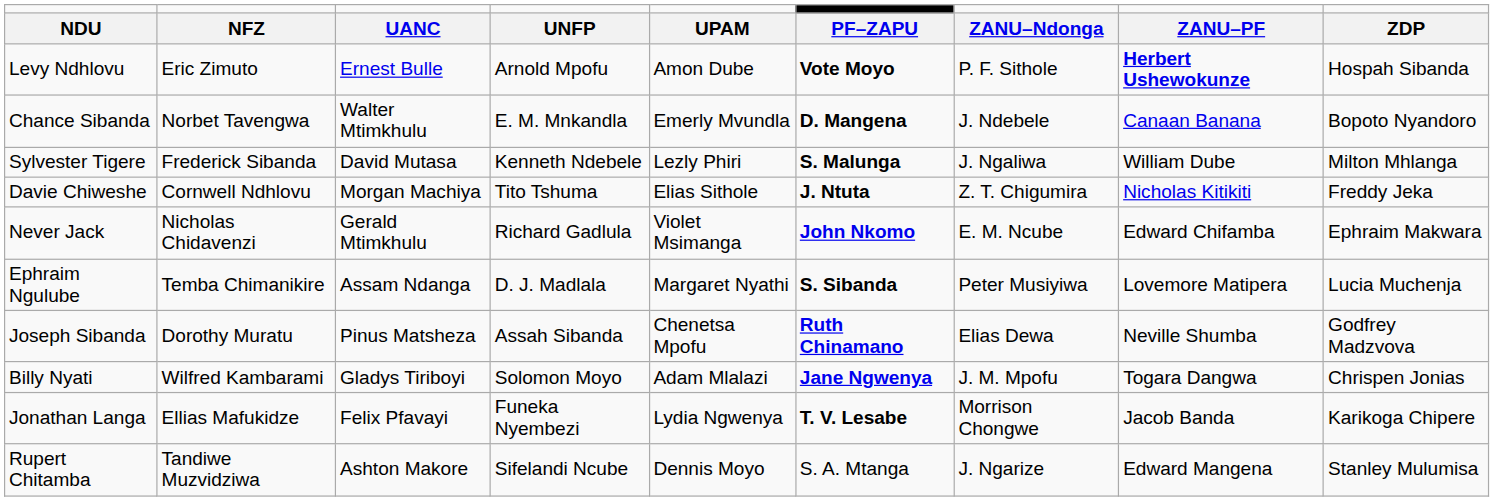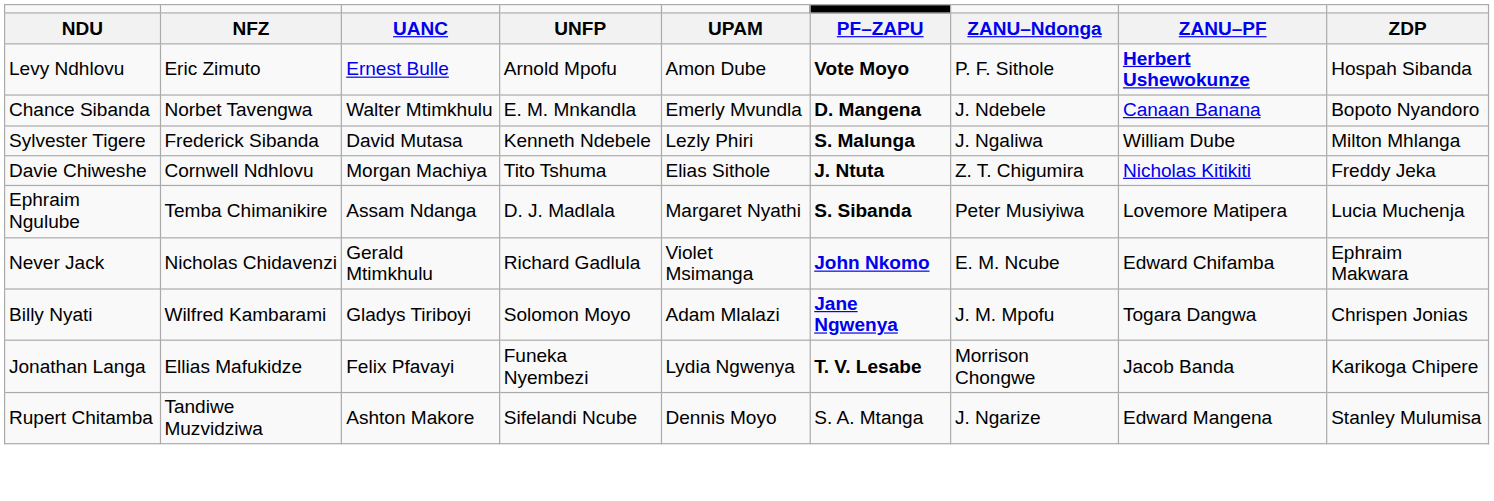rows swapped: Never Jack <-> Ephraim Ngulube
- row: Joseph Sibanda | Dorothy Muratu | Pinus Matsheza | Assah Sibanda | Chenetsa Mpofu | Ruth Chinamano | Elias Dewa | Neville Shumba | Godfrey Madzvova
